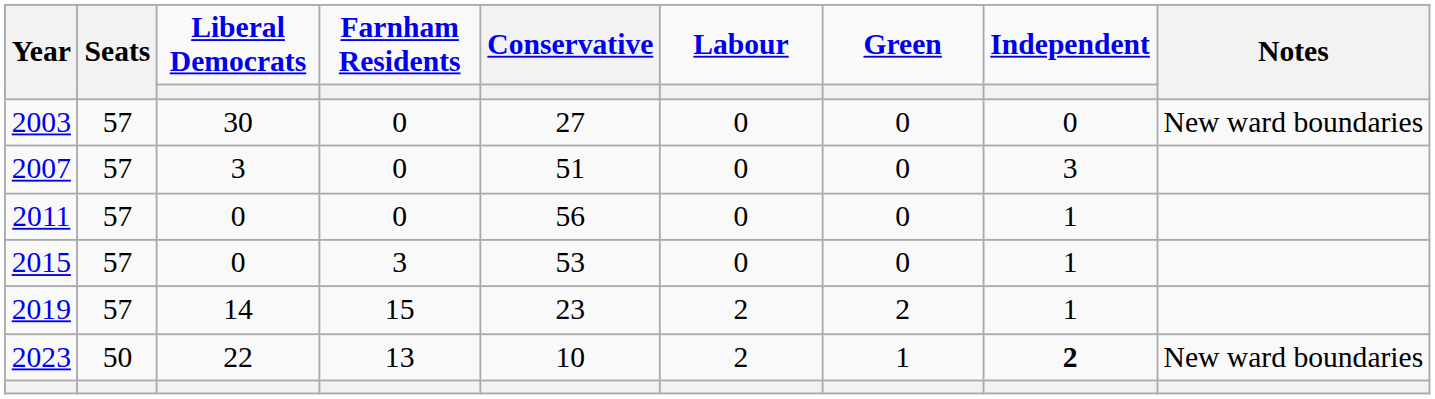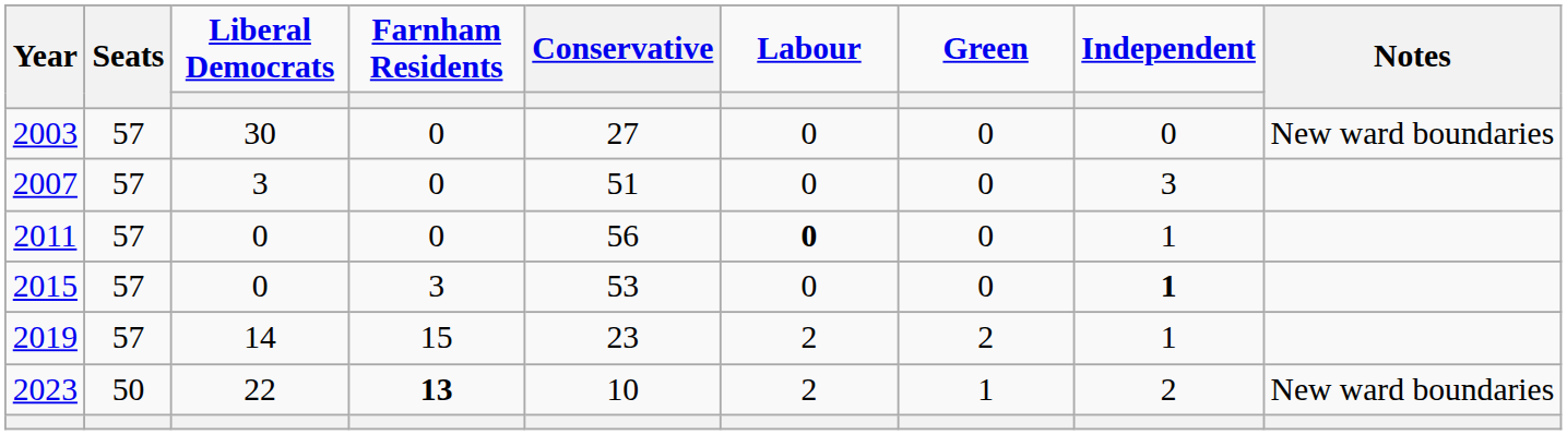2011 | column 6: normal -> bold
2015 | column 8: normal -> bold
2023 | column 4: normal -> bold
2023 | column 8: bold -> normal
